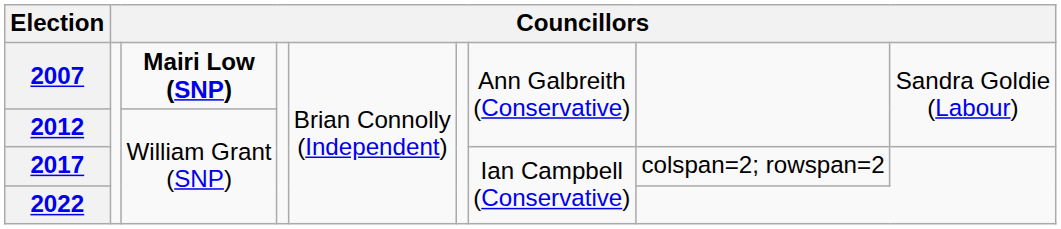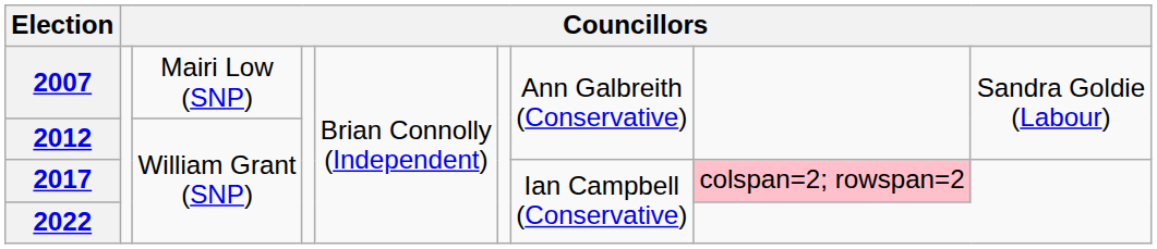2007 | column 3: bold -> normal
2017 | column 8: no background -> pink background
